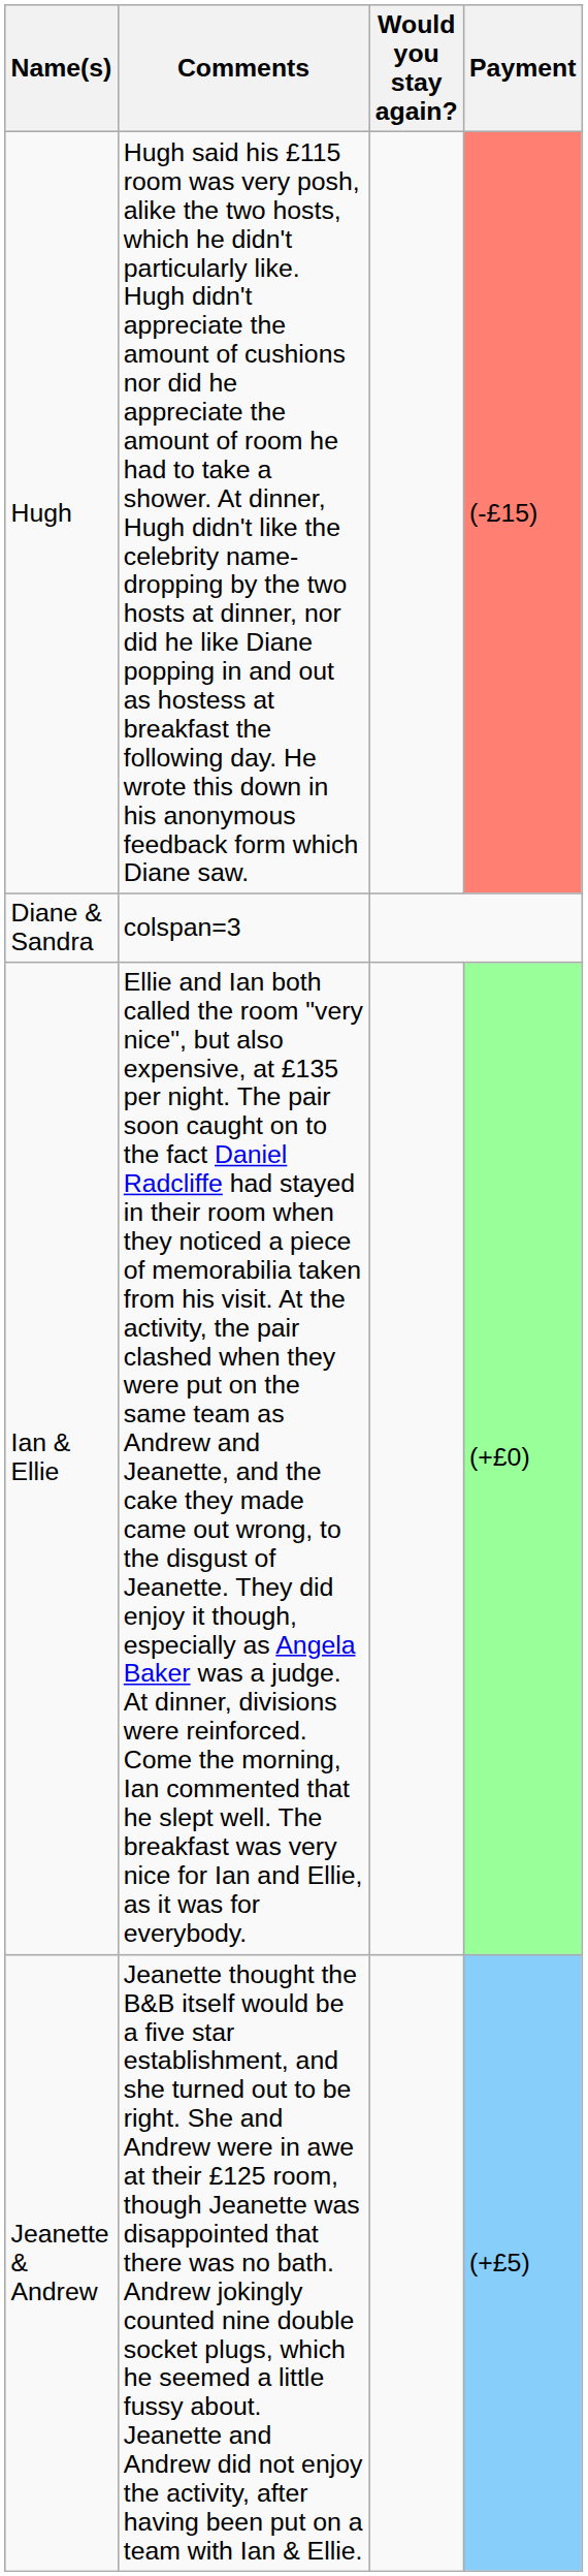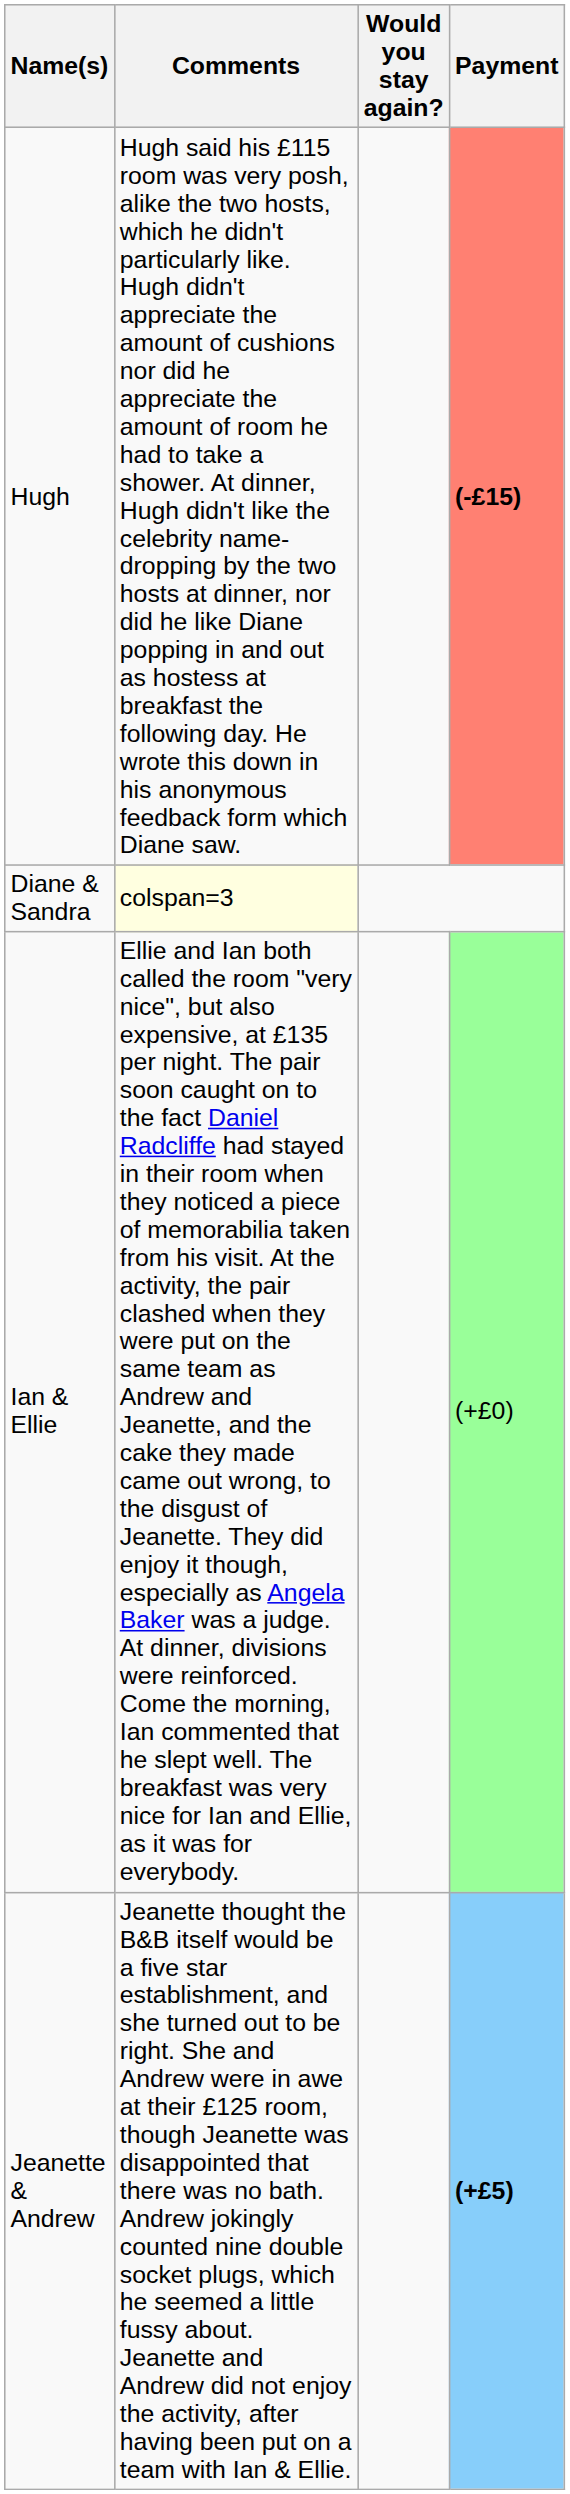Hugh | Payment: normal -> bold
Diane & Sandra | Comments: no background -> lightyellow background
Jeanette & Andrew | Payment: normal -> bold
